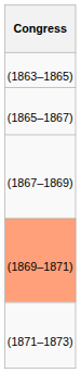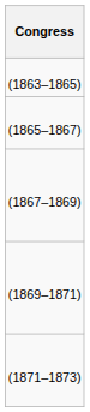row 5 | column 1: lightsalmon background -> no background
